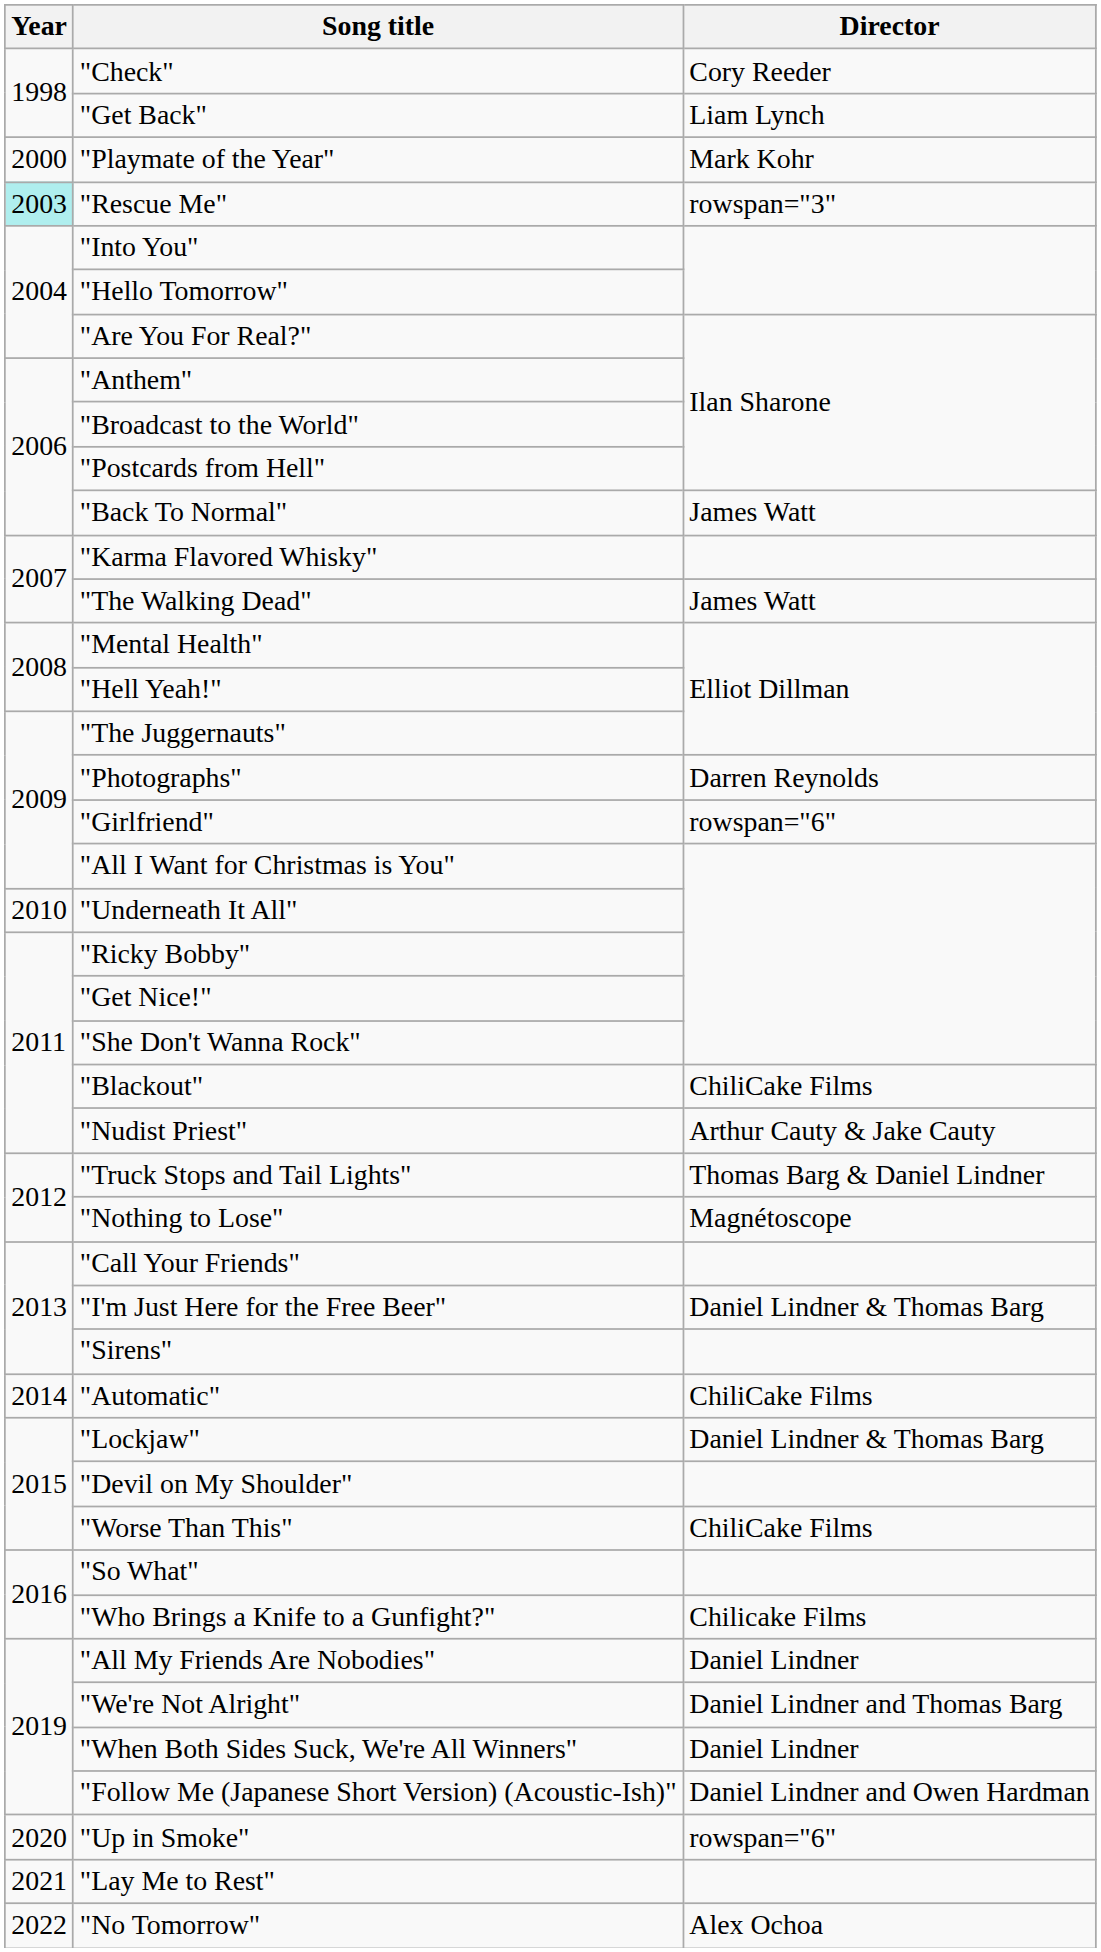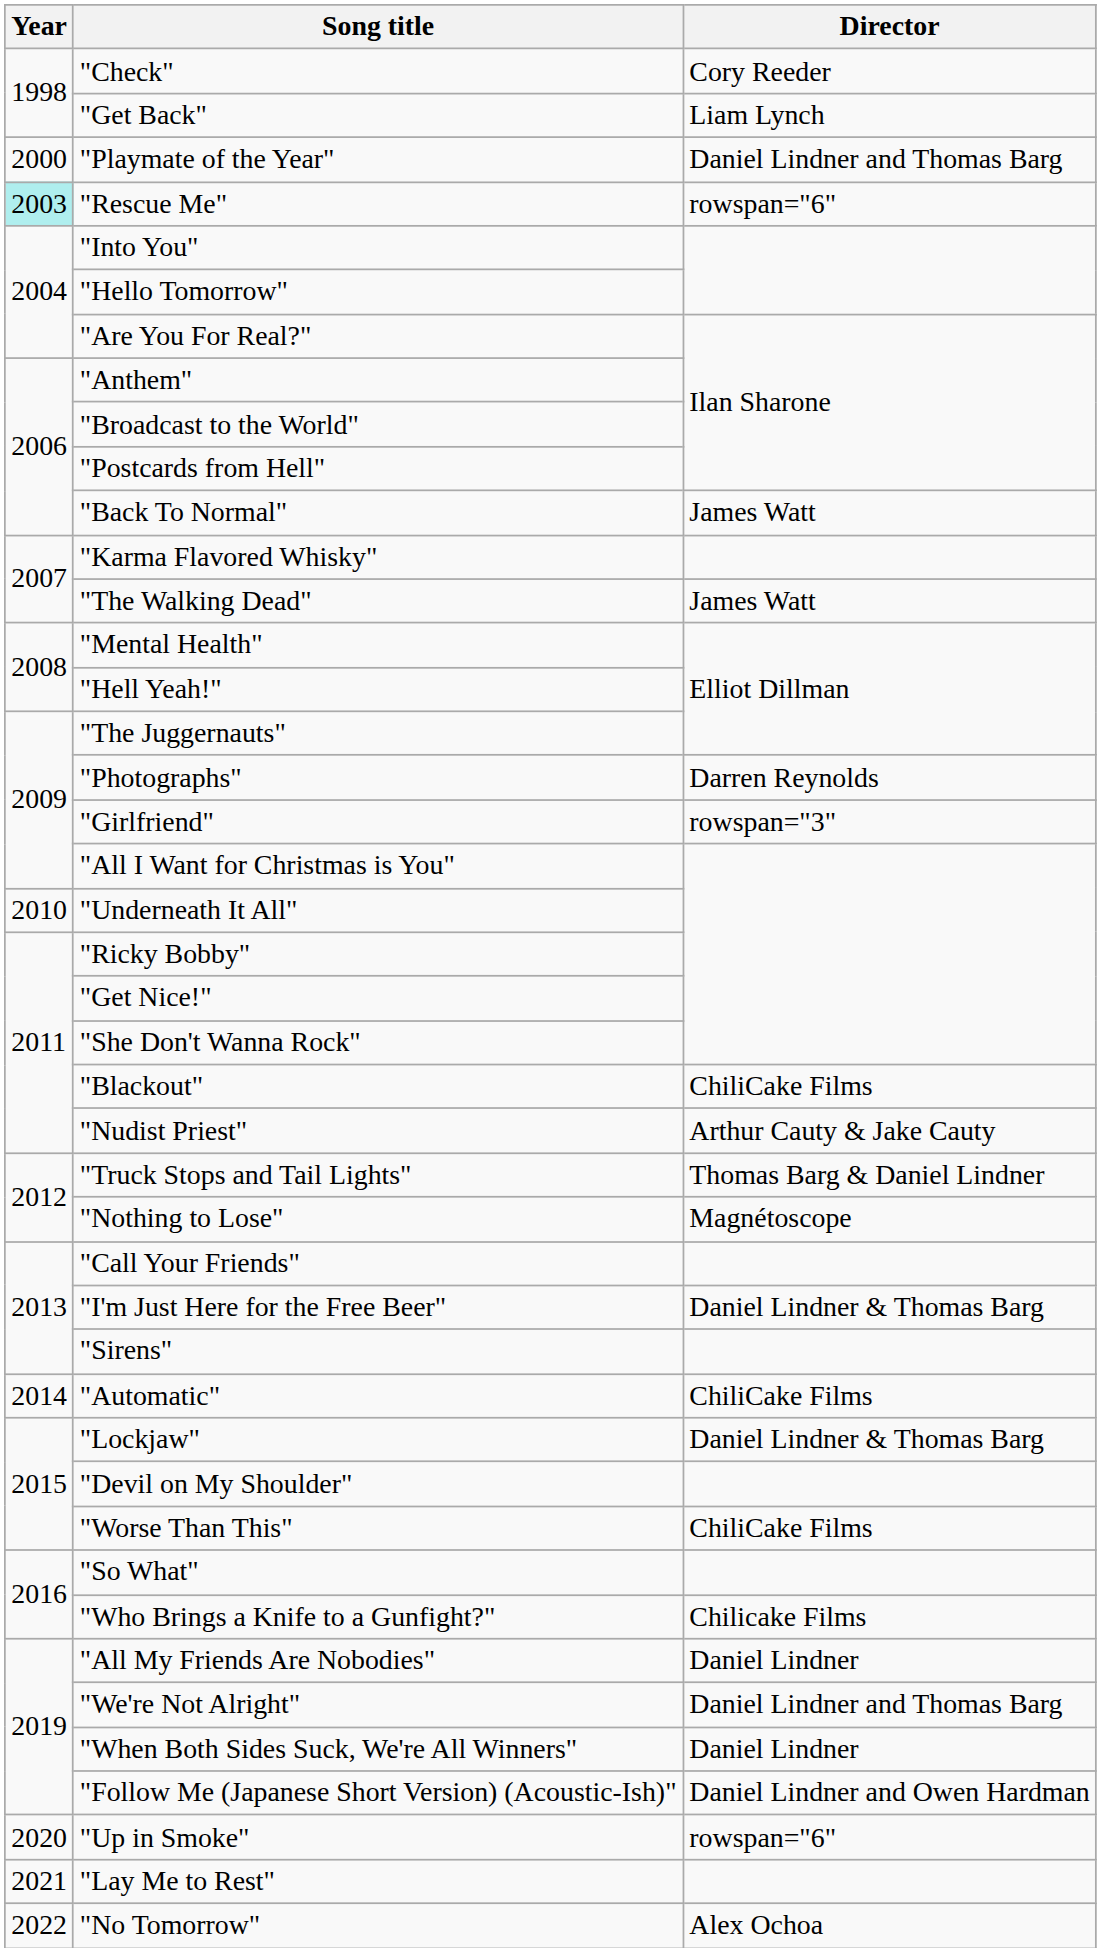"Playmate of the Year" | Director: Mark Kohr -> Daniel Lindner and Thomas Barg
"Rescue Me" | Director: rowspan="3" -> rowspan="6"
"Girlfriend" | Director: rowspan="6" -> rowspan="3"
